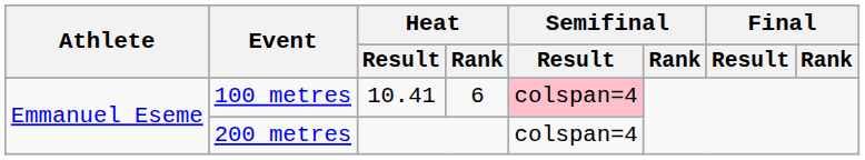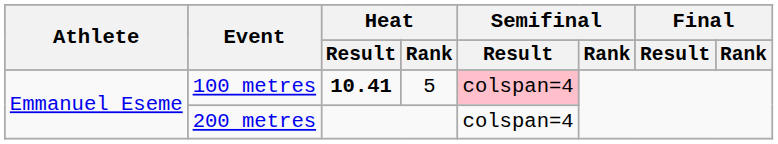100 metres | Heat / Result: normal -> bold
100 metres | Heat / Rank: 6 -> 5
